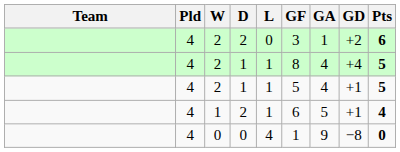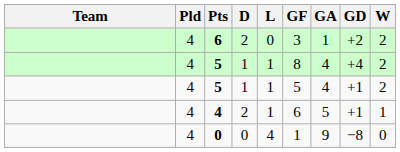columns swapped: W <-> Pts
